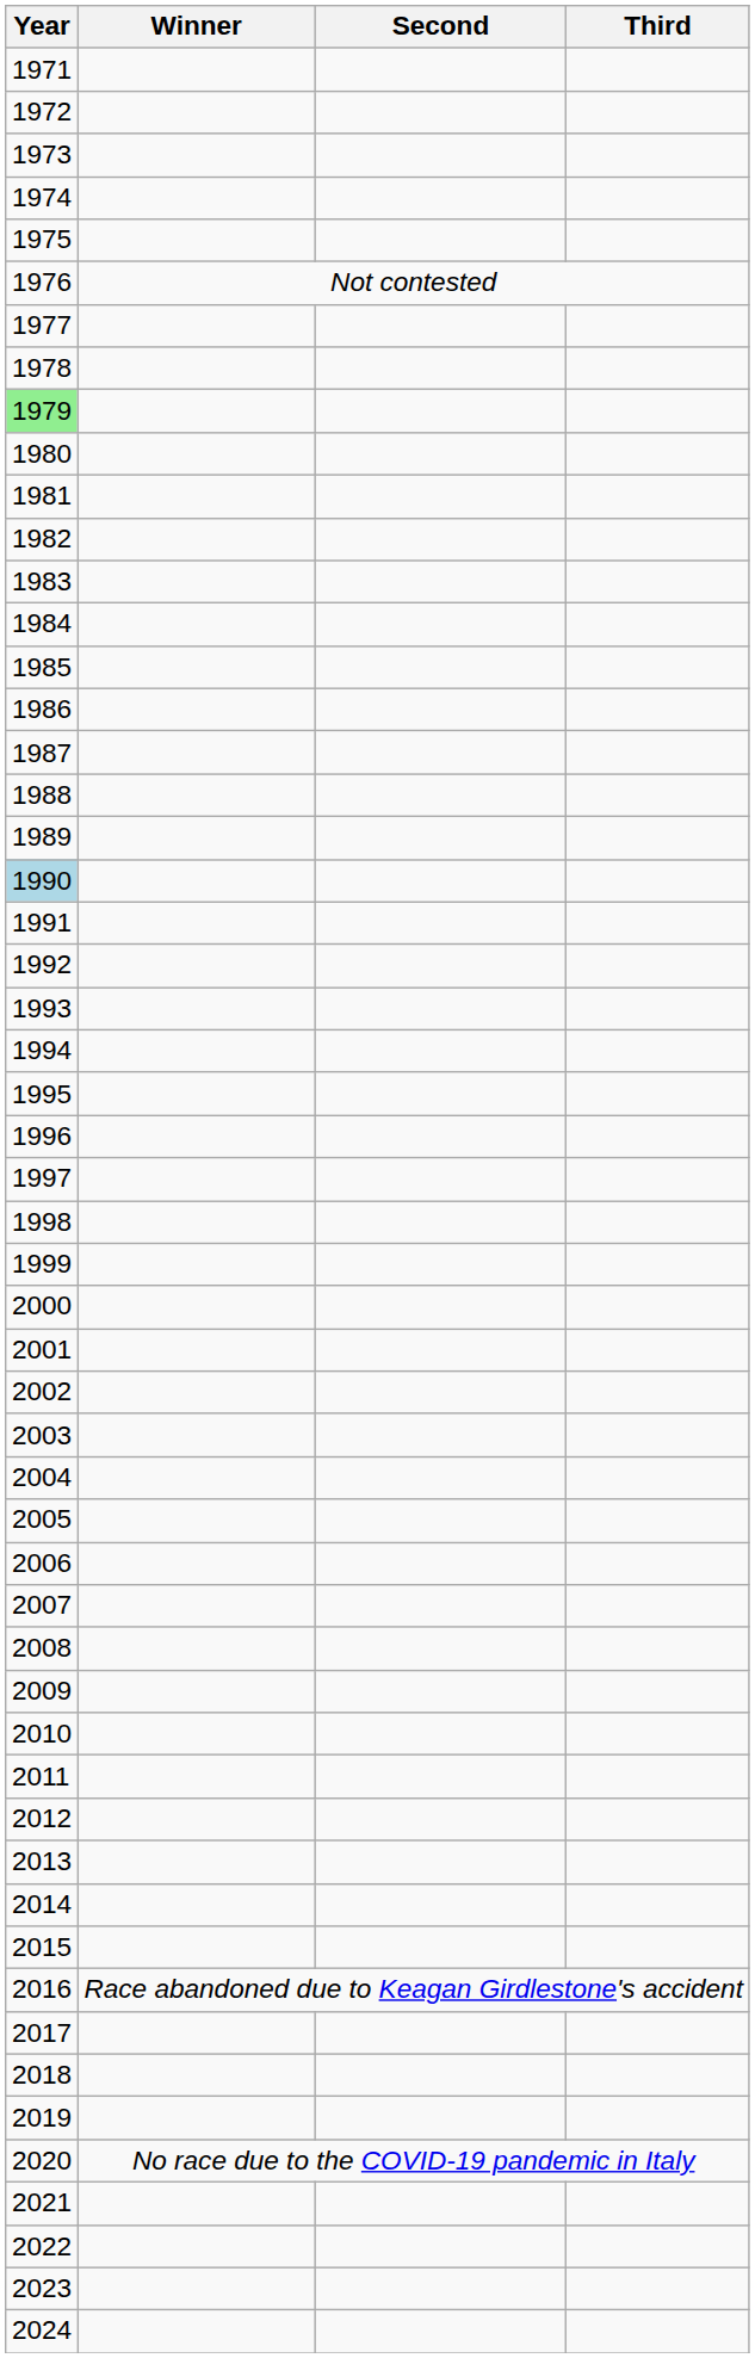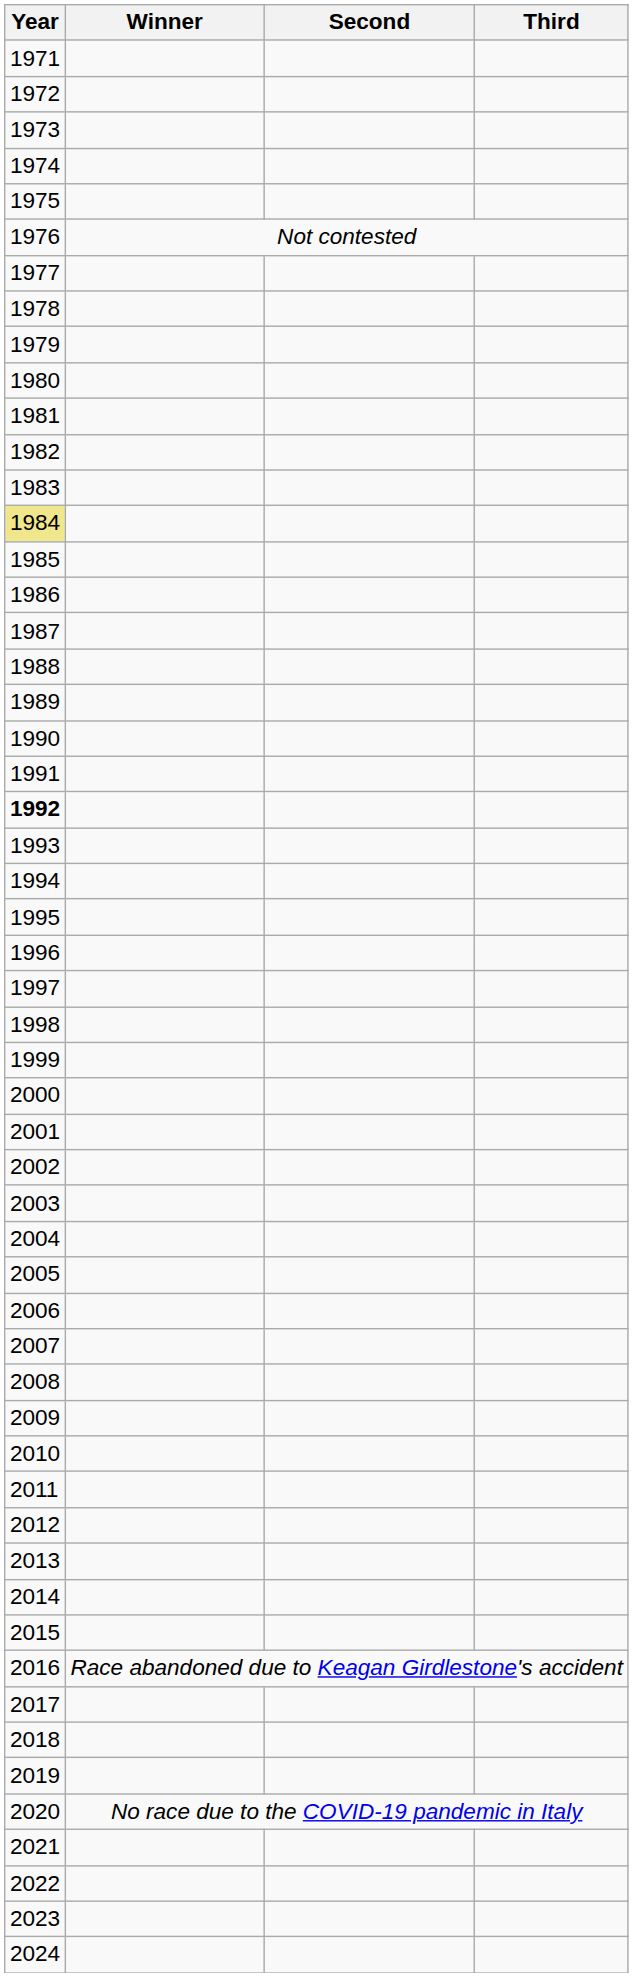1979 | Year: lightgreen background -> no background
1984 | Year: no background -> khaki background
1990 | Year: lightblue background -> no background
1992 | Year: normal -> bold
